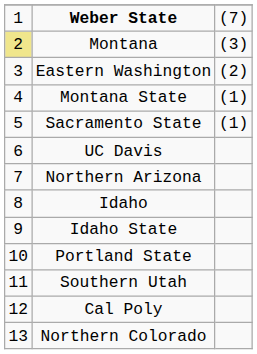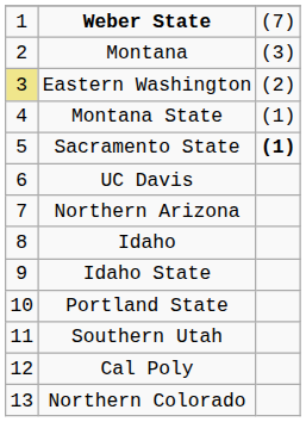Montana | column 1: khaki background -> no background
Eastern Washington | column 1: no background -> khaki background
Sacramento State | column 3: normal -> bold
